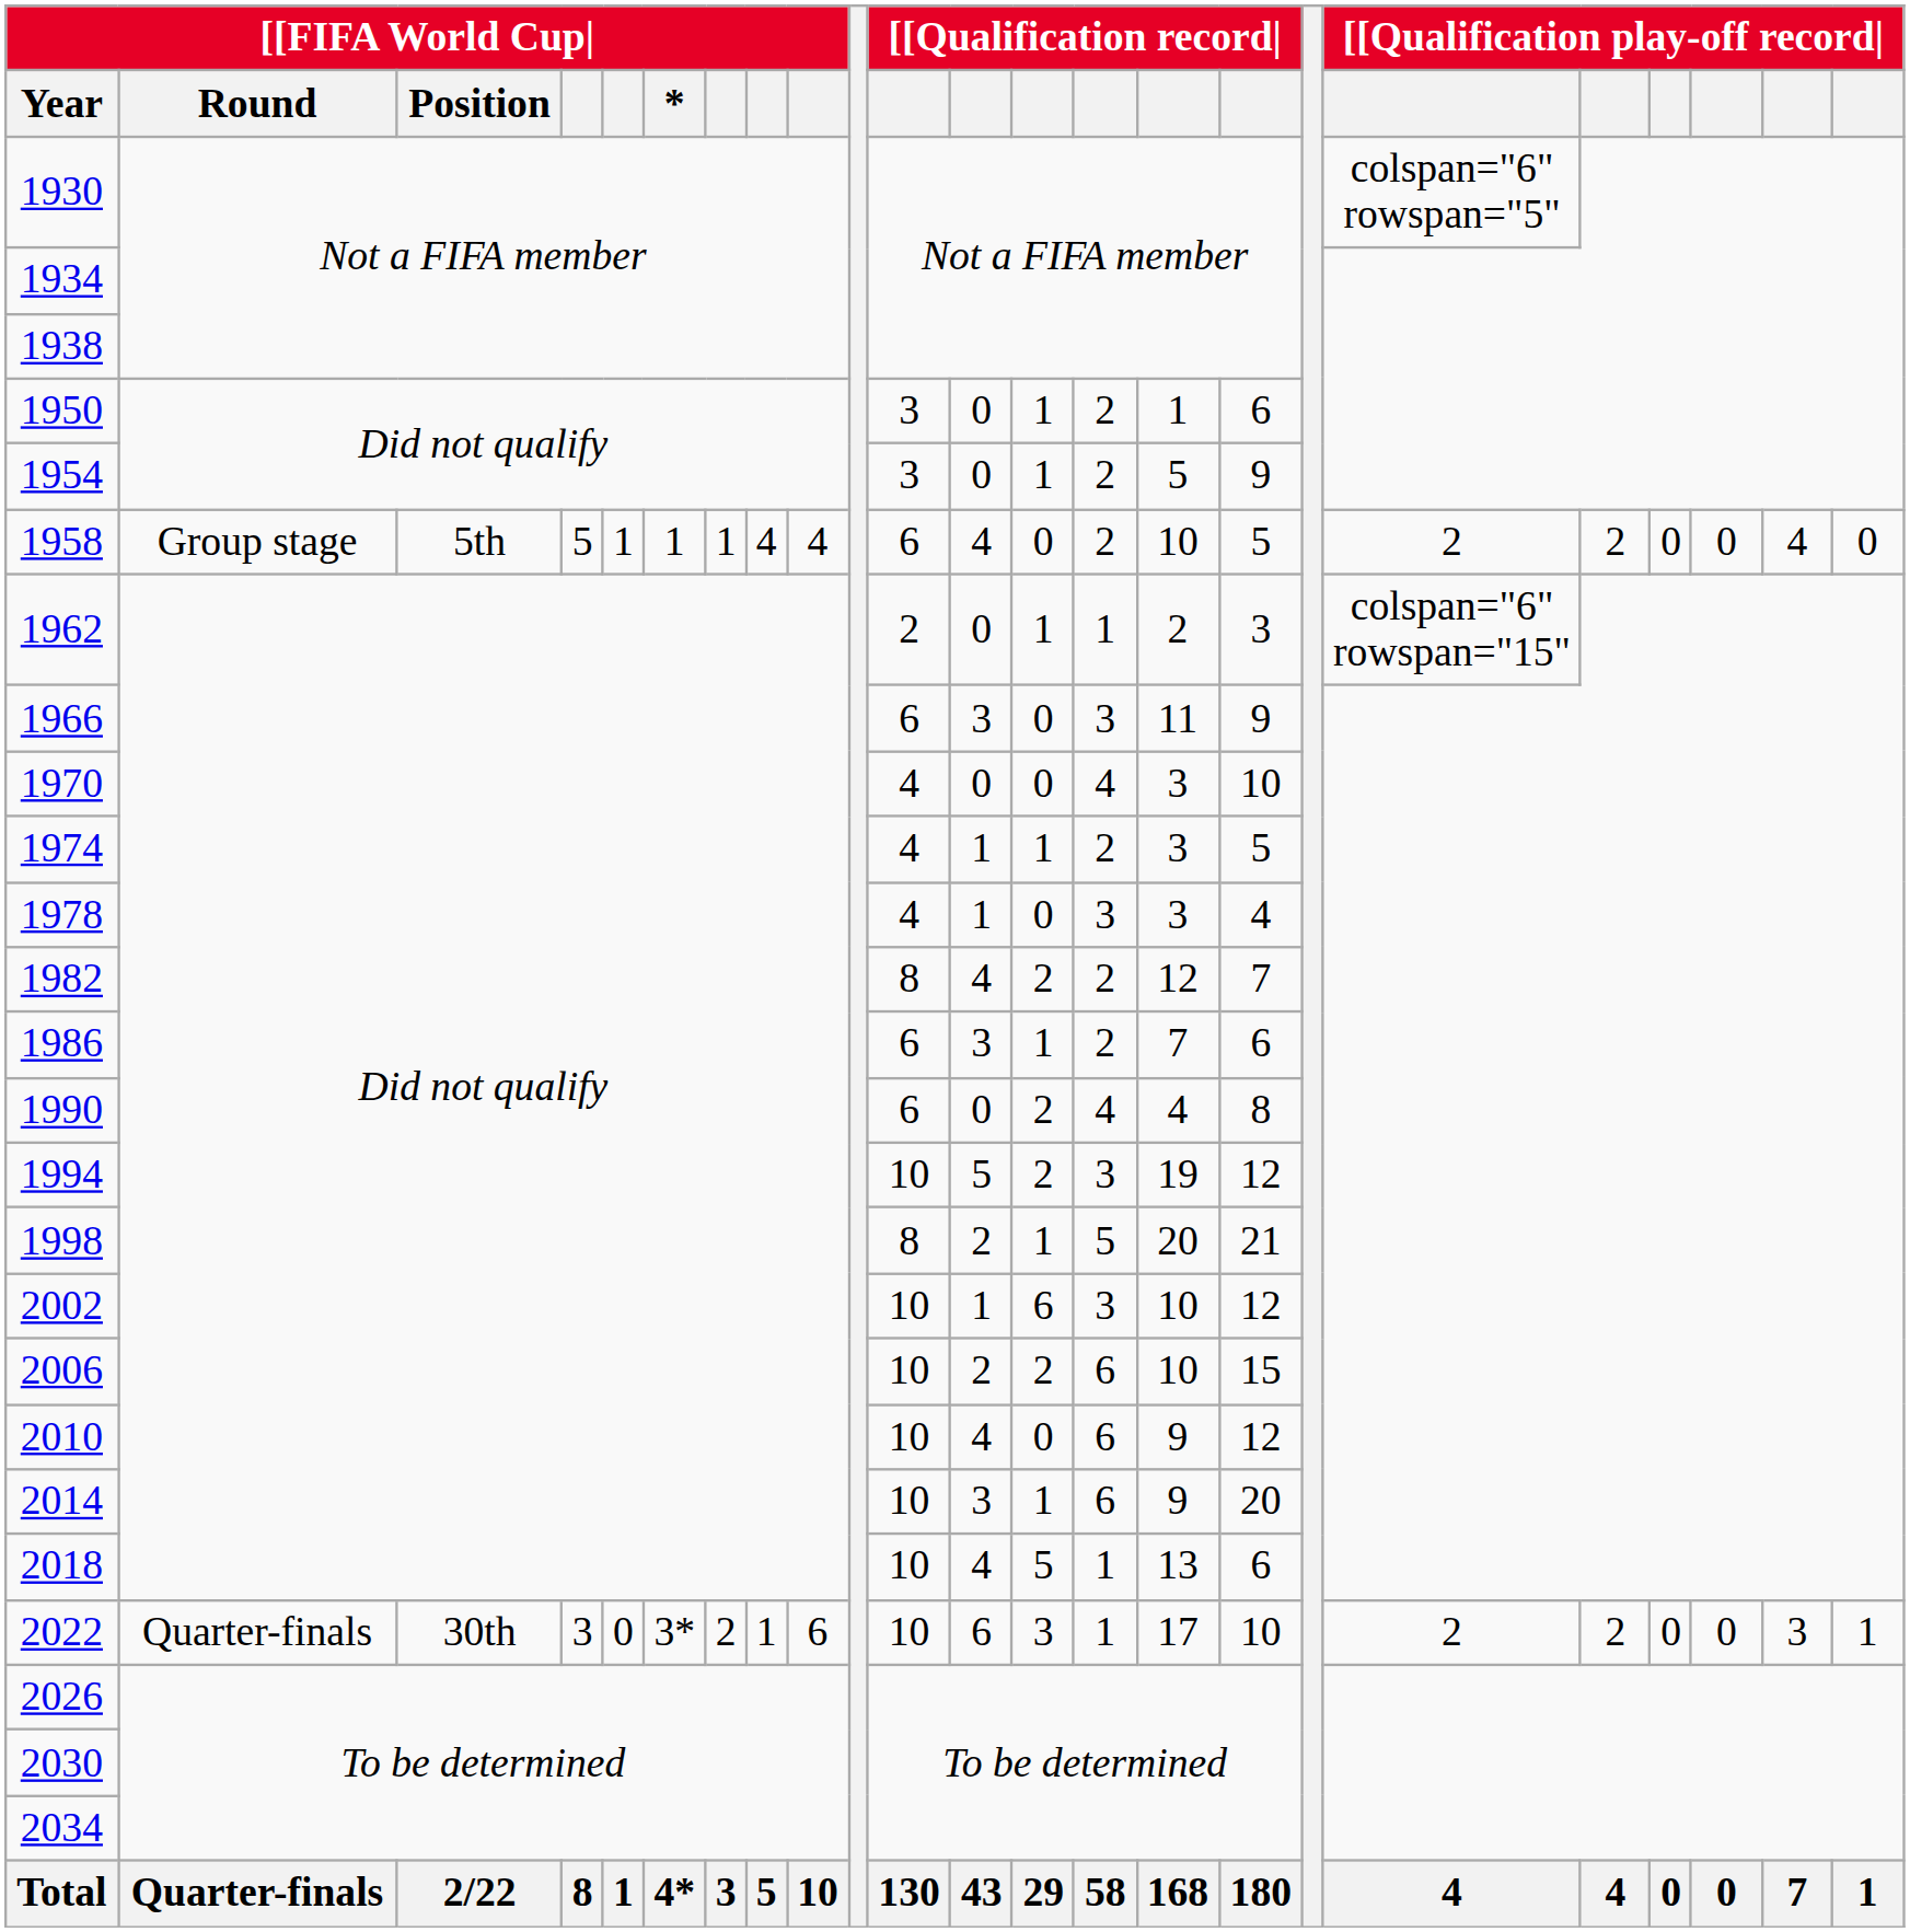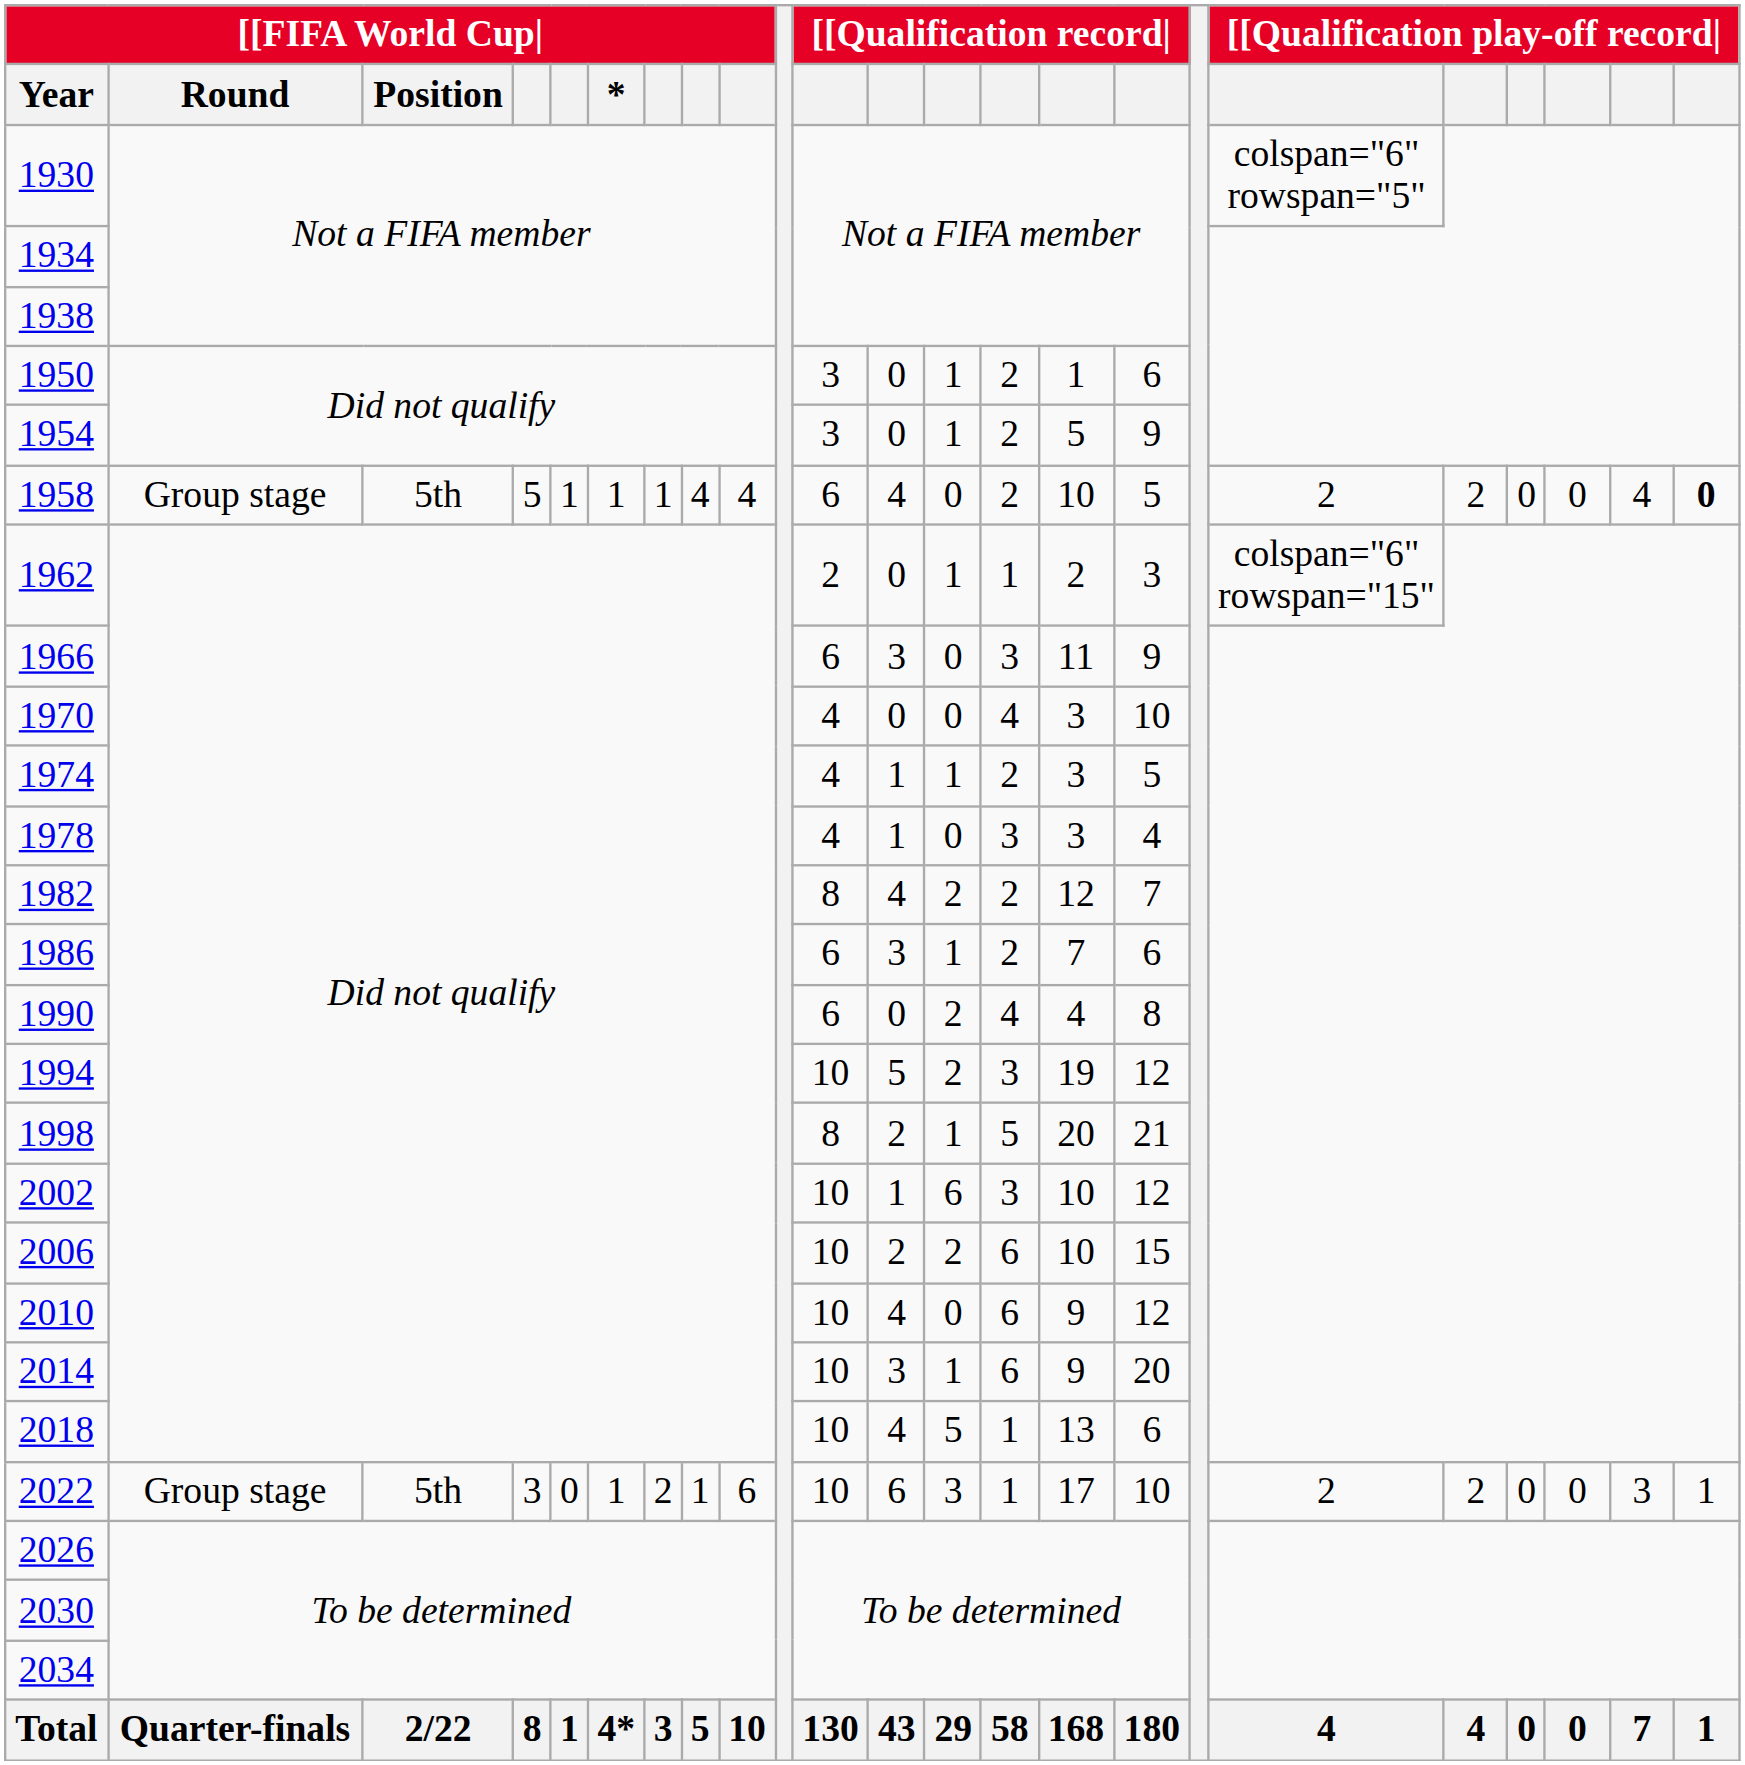1958 | column 23: normal -> bold
2022 | [[FIFA World Cup| / Round: Quarter-finals -> Group stage
2022 | [[FIFA World Cup| / Position: 30th -> 5th
2022 | [[FIFA World Cup| / *: 3* -> 1
